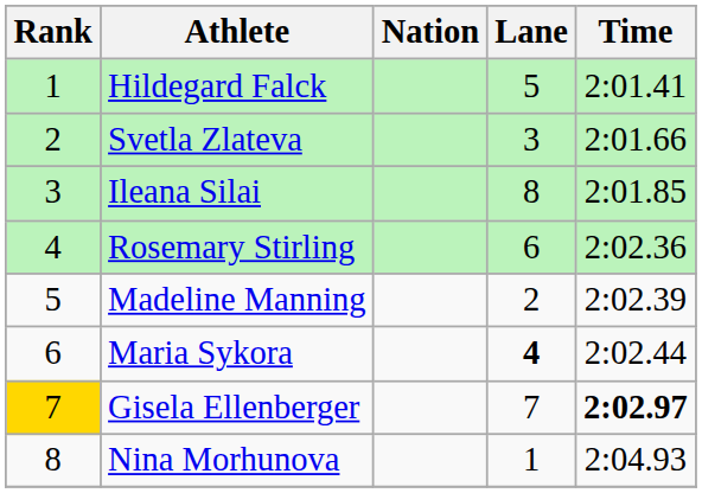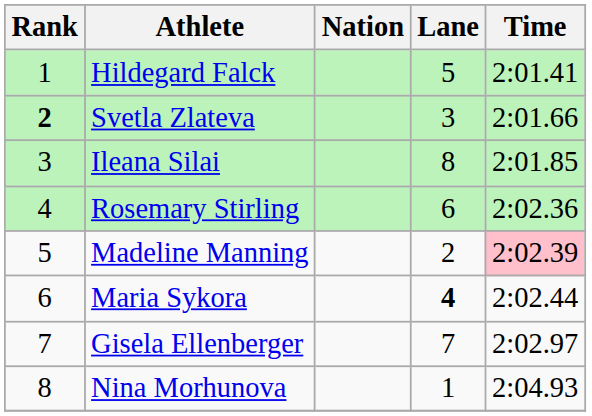Svetla Zlateva | Rank: normal -> bold
Madeline Manning | Time: no background -> pink background
Gisela Ellenberger | Rank: gold background -> no background
Gisela Ellenberger | Time: bold -> normal
